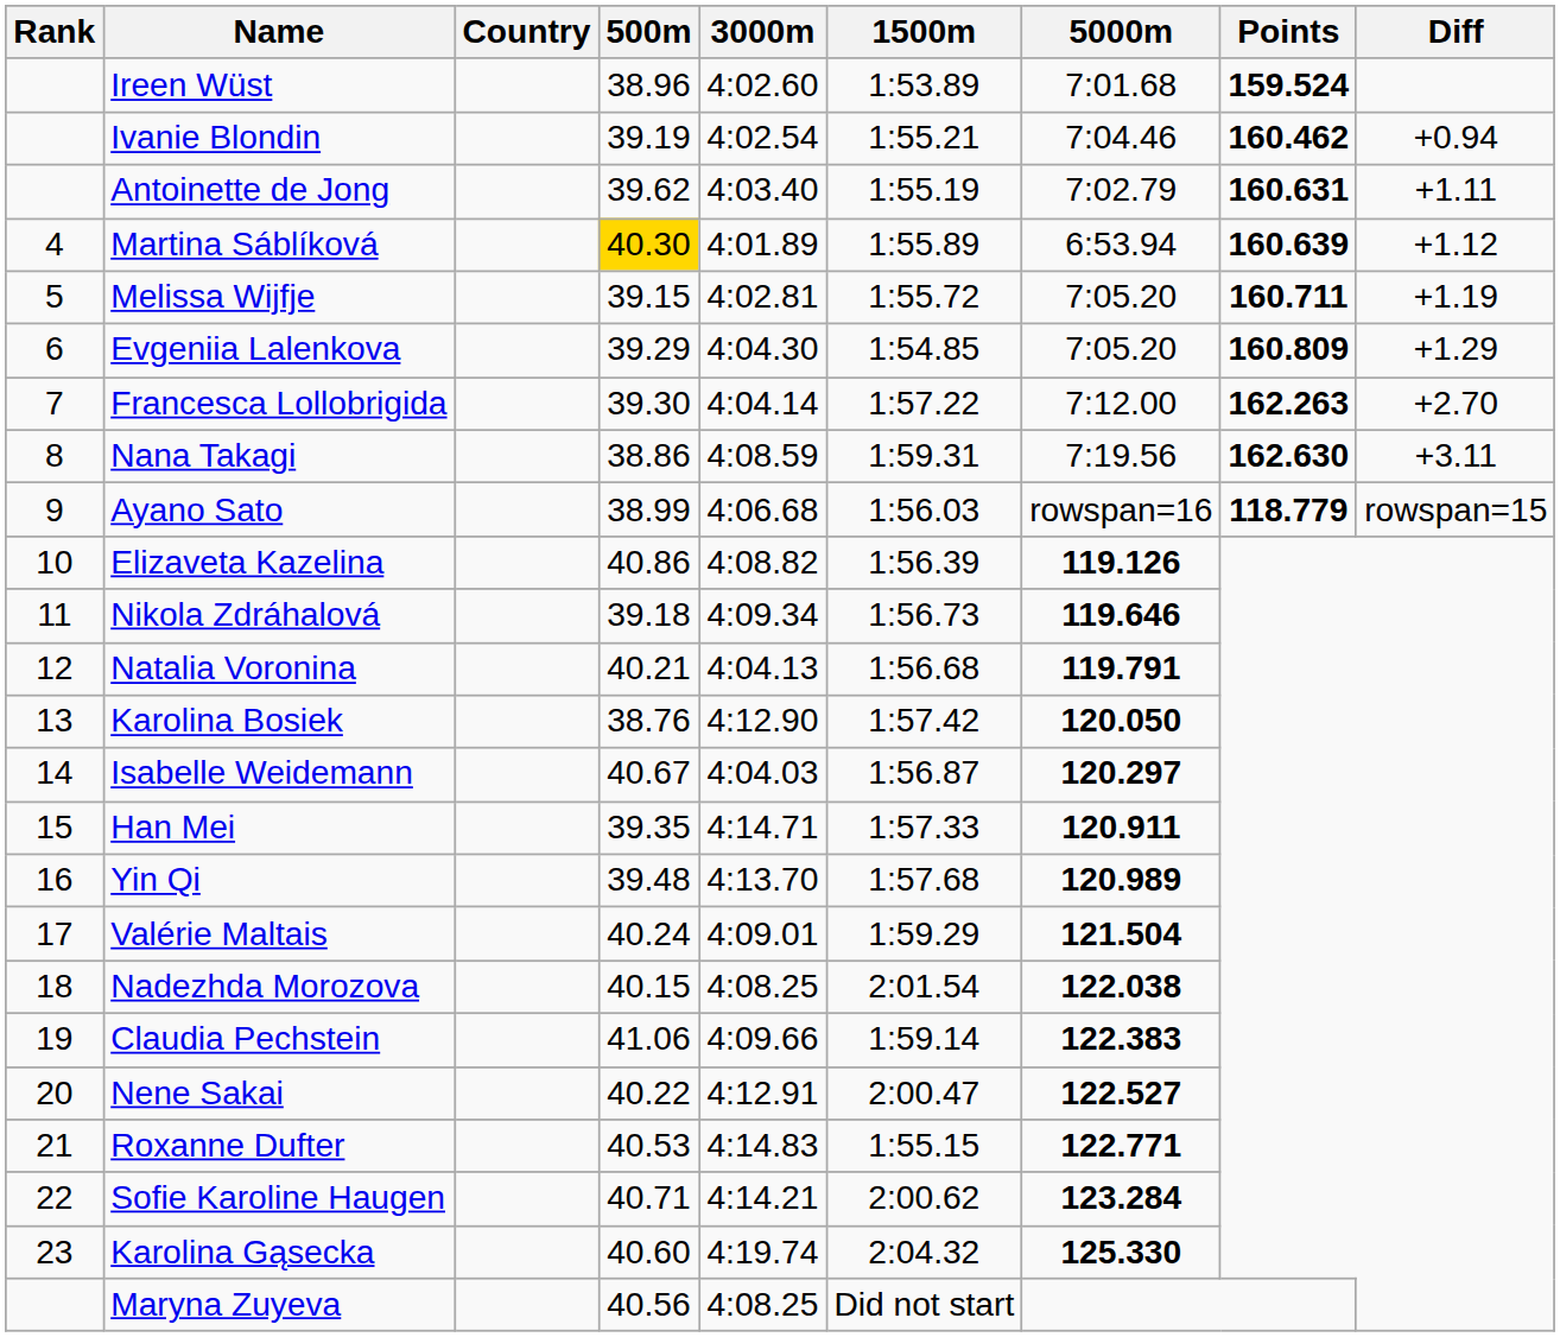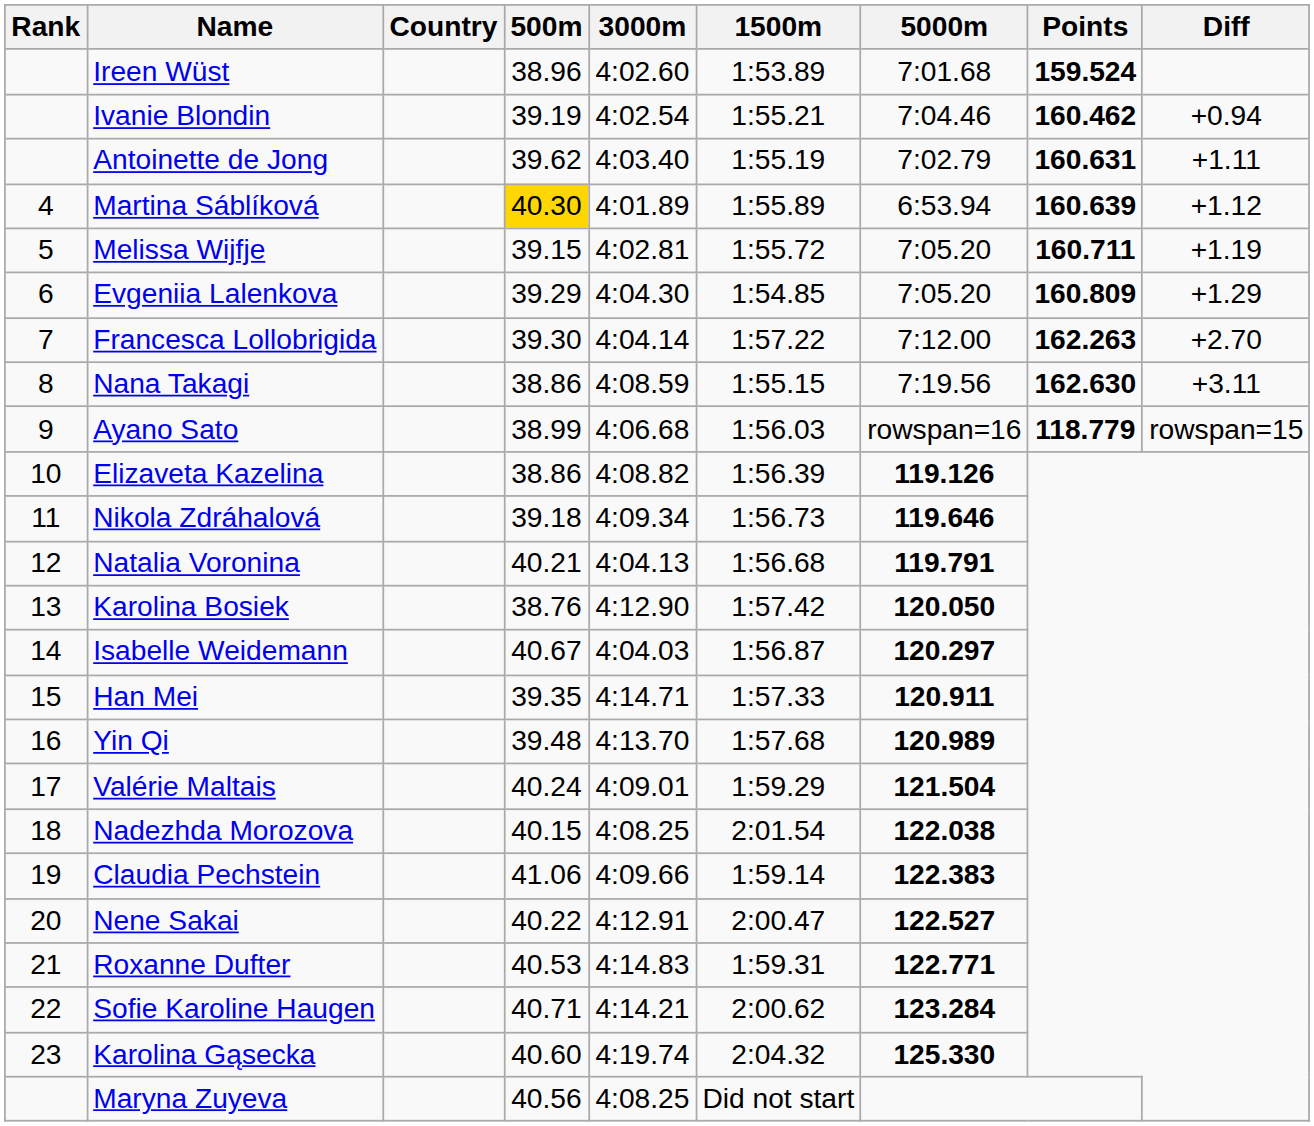Nana Takagi | 1500m: 1:59.31 -> 1:55.15
Elizaveta Kazelina | 500m: 40.86 -> 38.86
Roxanne Dufter | 1500m: 1:55.15 -> 1:59.31
